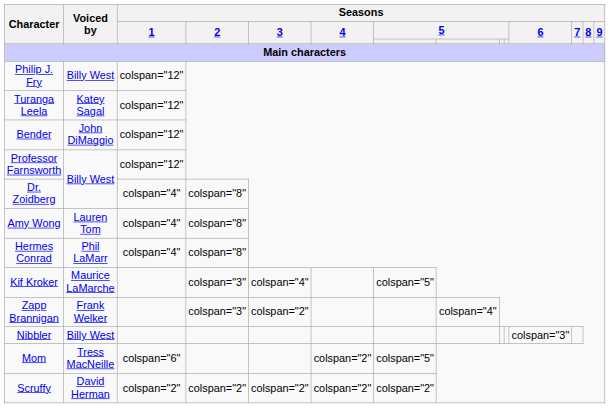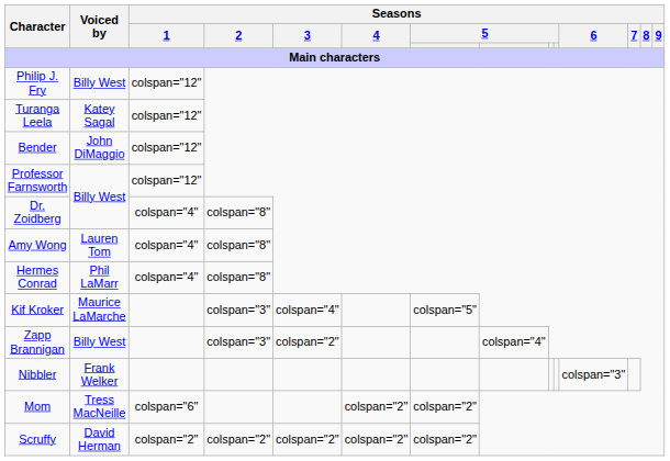Zapp Brannigan | Voiced by: Frank Welker -> Billy West
Nibbler | Voiced by: Billy West -> Frank Welker
Mom | column 7: colspan="5" -> colspan="2"
